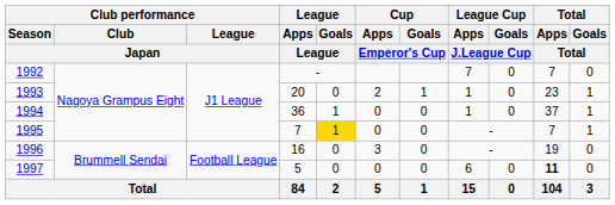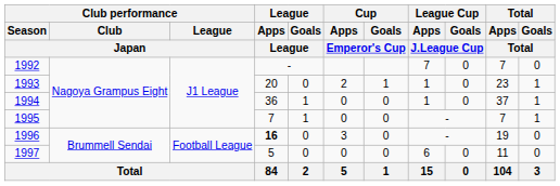1995 | League / Goals / League: gold background -> no background
1996 | League / Apps / League: normal -> bold
1997 | Total / Apps / Total: bold -> normal
